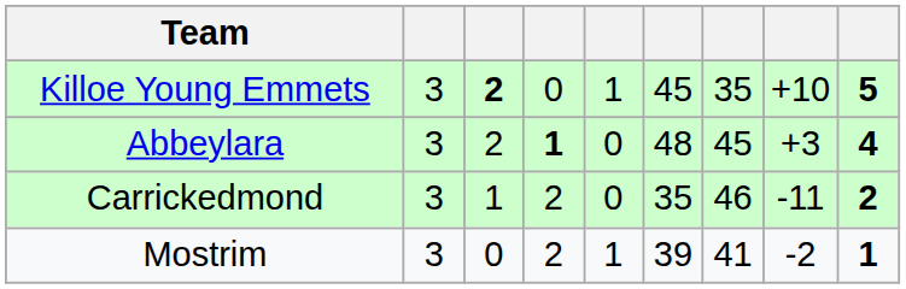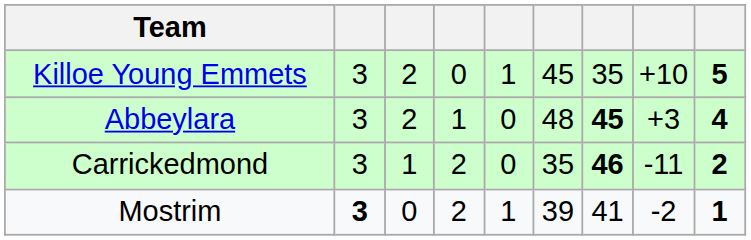Killoe Young Emmets | column 3: bold -> normal
Abbeylara | column 4: bold -> normal
Abbeylara | column 7: normal -> bold
Carrickedmond | column 7: normal -> bold
Mostrim | column 2: normal -> bold
